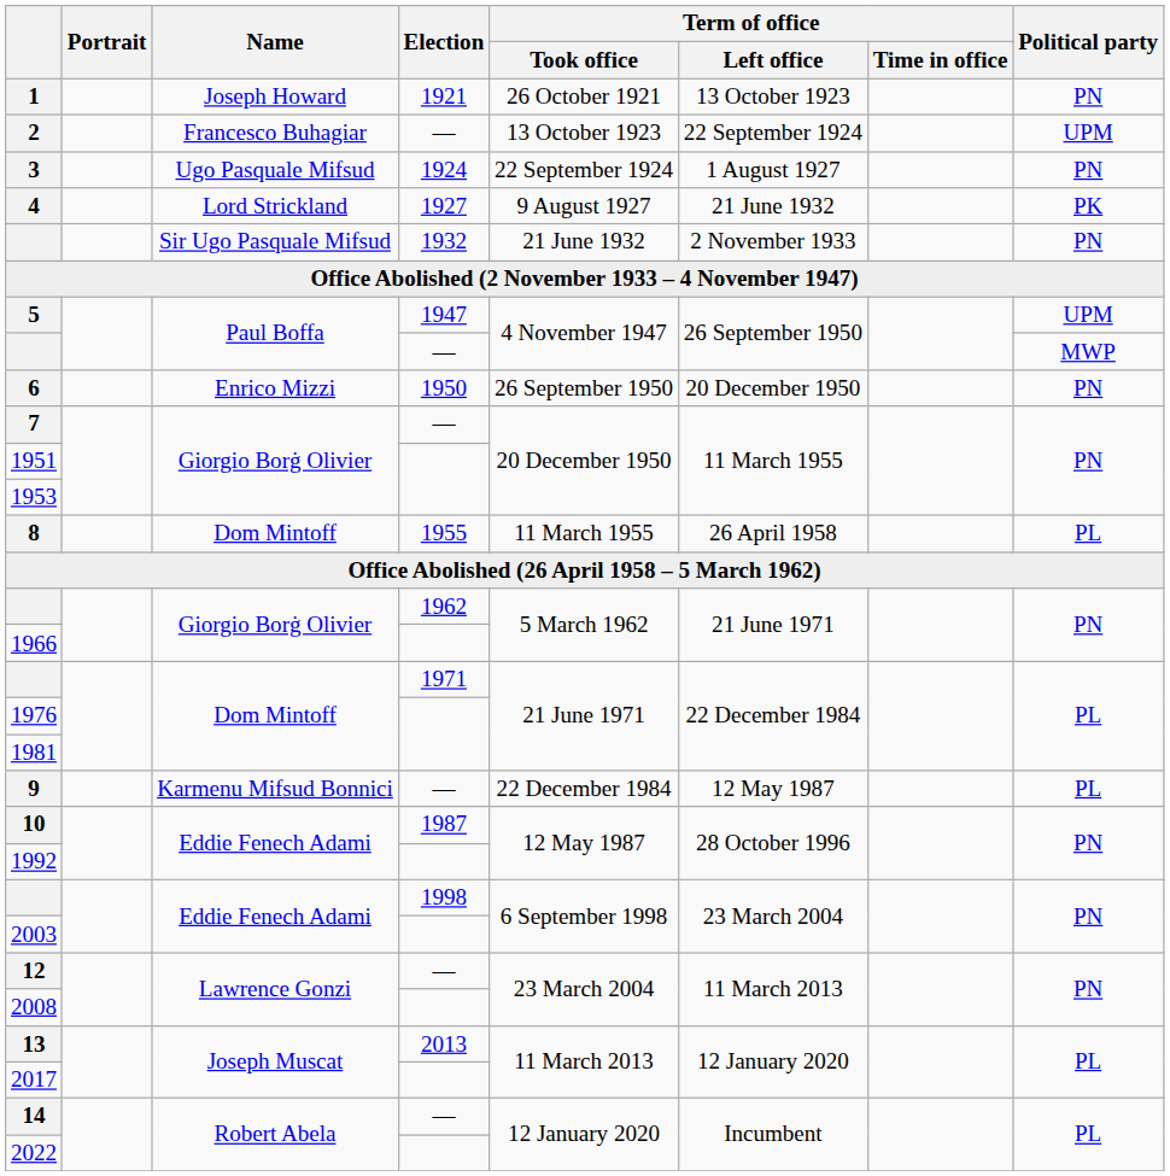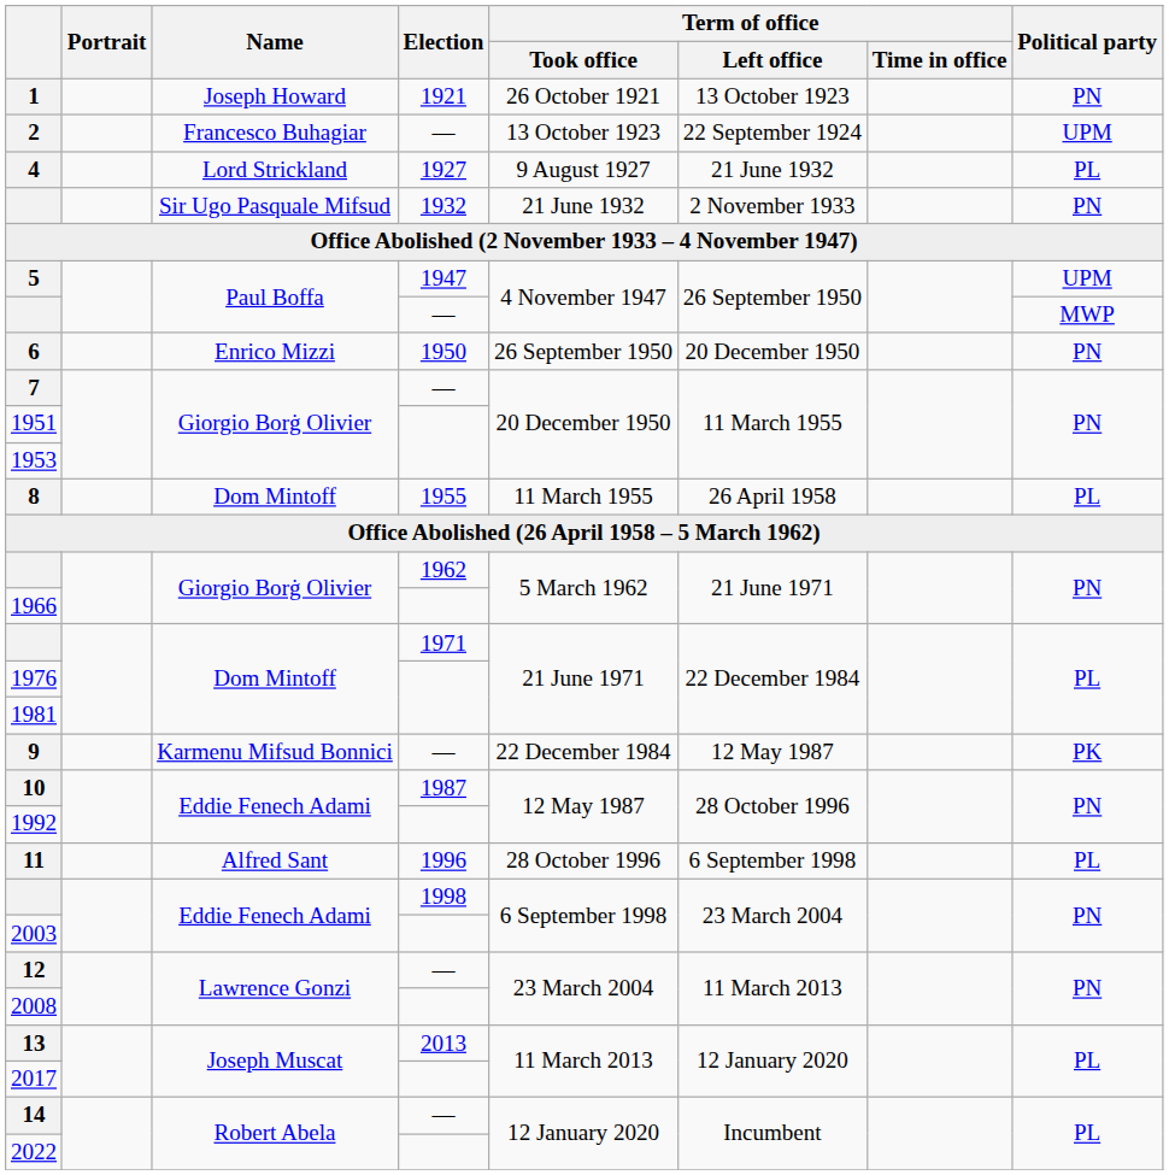- row: 3 | Ugo Pasquale Mifsud | 1924 | 22 September 1924 | 1 August 1927 | PN
4 | Political party: PK -> PL
9 | Political party: PL -> PK
+ row: 11 | Alfred Sant | 1996 | 28 October 1996 | 6 September 1998 | PL
